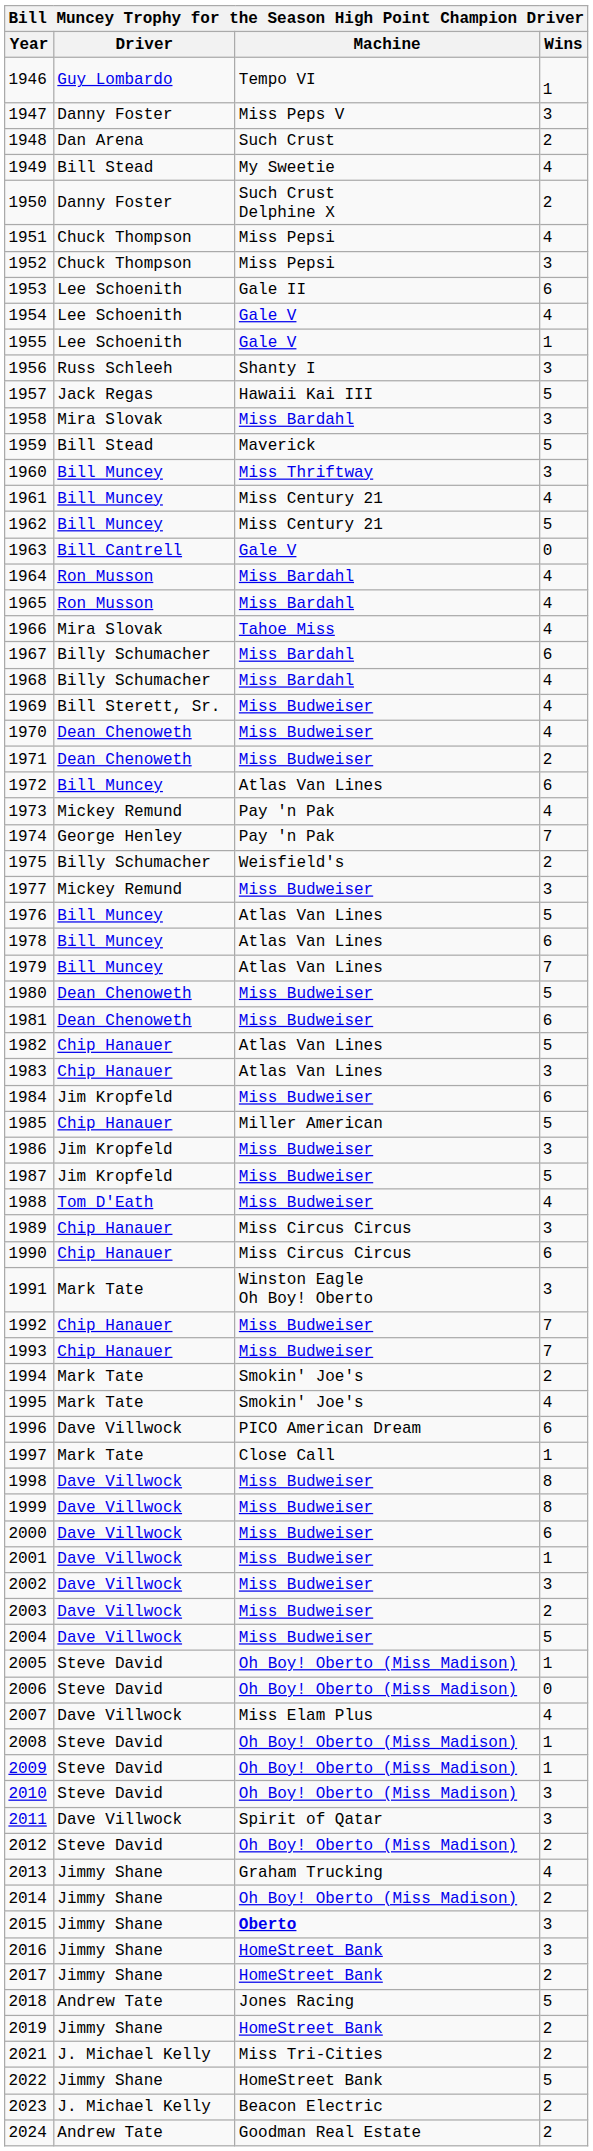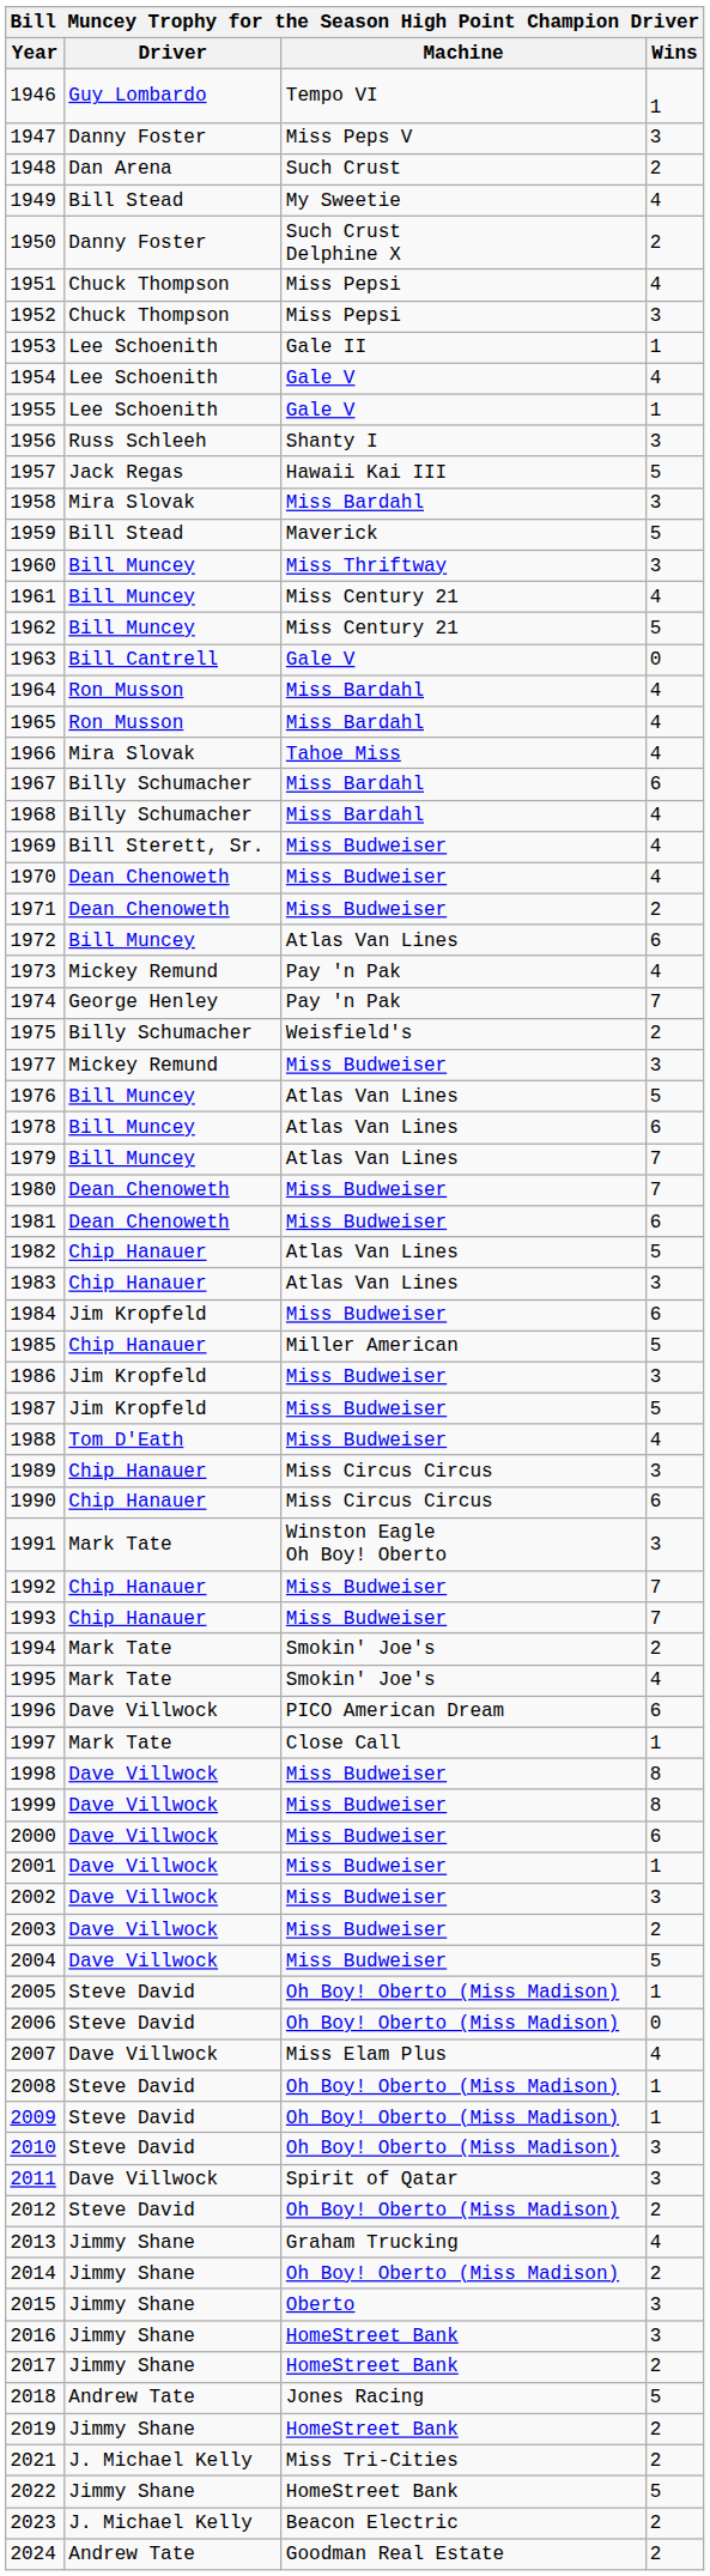1953 | Wins: 6 -> 1
1980 | Wins: 5 -> 7
2015 | Machine: bold -> normal
